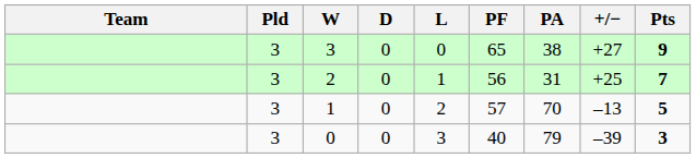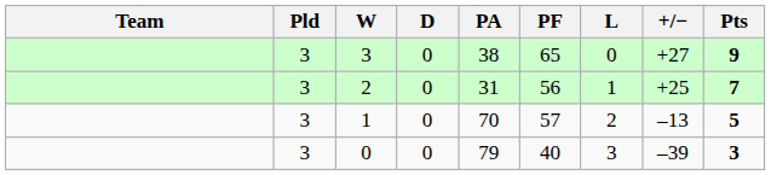columns swapped: L <-> PA
